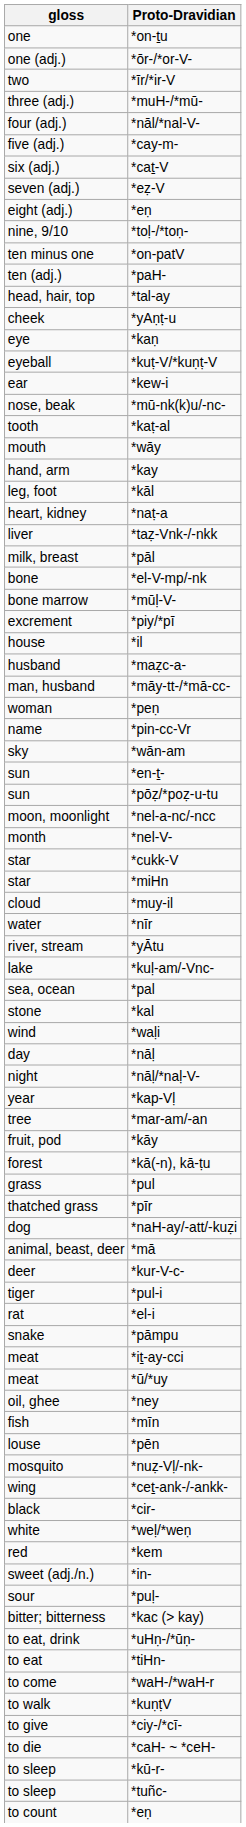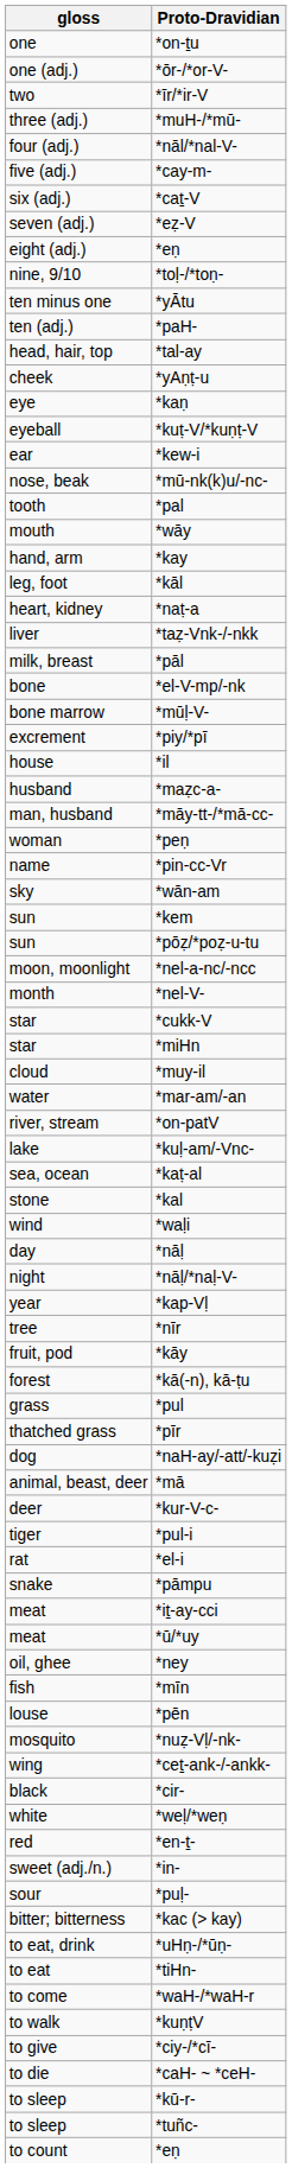row 12 | Proto-Dravidian: *on-patV -> *yĀtu
row 20 | Proto-Dravidian: *kaṭ-al -> *pal
row 36 | Proto-Dravidian: *en-ṯ- -> *kem
row 43 | Proto-Dravidian: *nīr -> *mar-am/-an
row 44 | Proto-Dravidian: *yĀtu -> *on-patV
row 46 | Proto-Dravidian: *pal -> *kaṭ-al
row 52 | Proto-Dravidian: *mar-am/-an -> *nīr
row 72 | Proto-Dravidian: *kem -> *en-ṯ-
